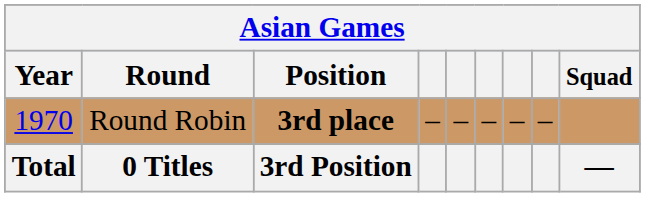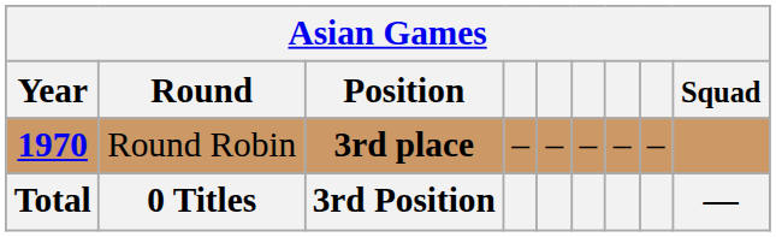Round Robin | Year: normal -> bold
